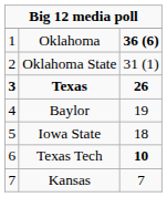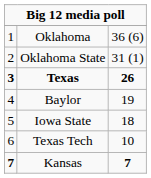Oklahoma | column 3: bold -> normal
Texas Tech | column 3: bold -> normal
Kansas | column 1: normal -> bold
Kansas | column 3: normal -> bold
